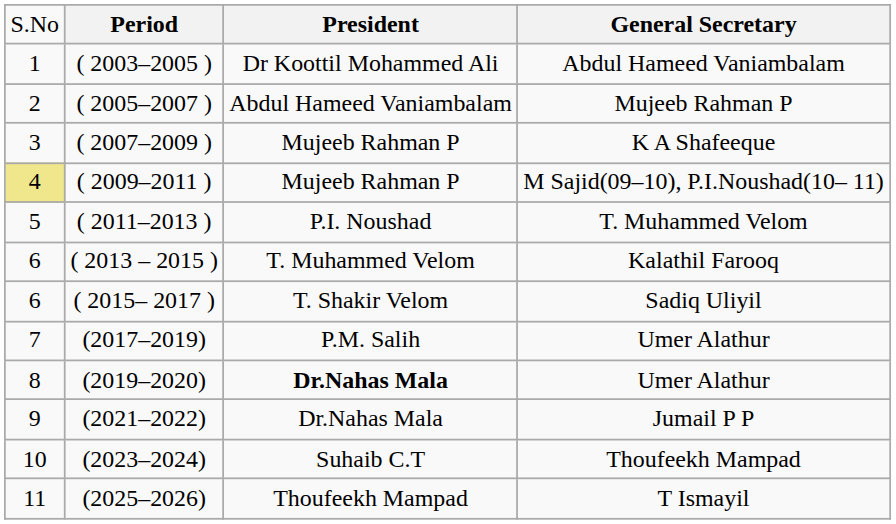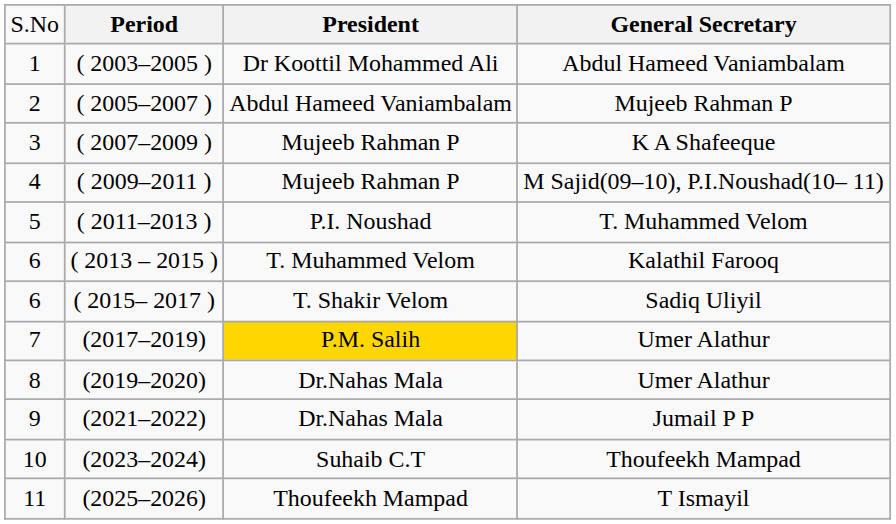M Sajid(09–10), P.I.Noushad(10– 11) | column 1: khaki background -> no background
(2017–2019) / Umer Alathur | column 3: no background -> gold background
(2019–2020) / Umer Alathur | column 3: bold -> normal
